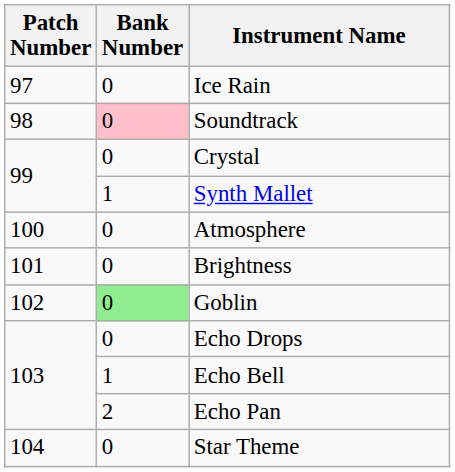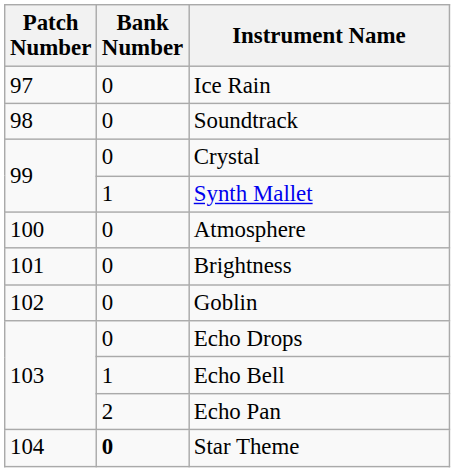Soundtrack | Bank Number: pink background -> no background
Goblin | Bank Number: lightgreen background -> no background
Star Theme | Bank Number: normal -> bold
